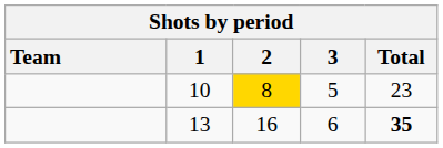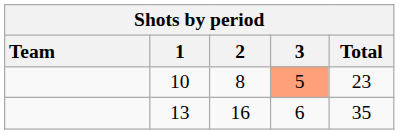10 | 2: gold background -> no background
10 | 3: no background -> lightsalmon background
13 | Total: bold -> normal
